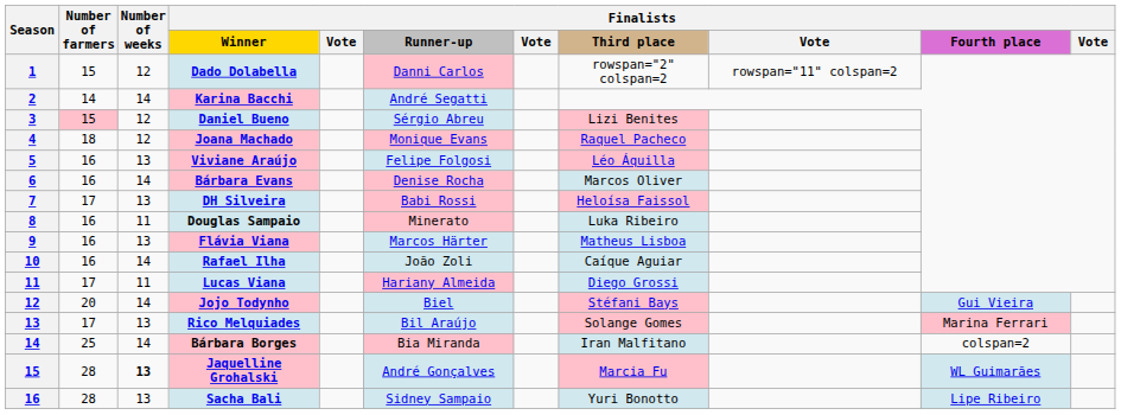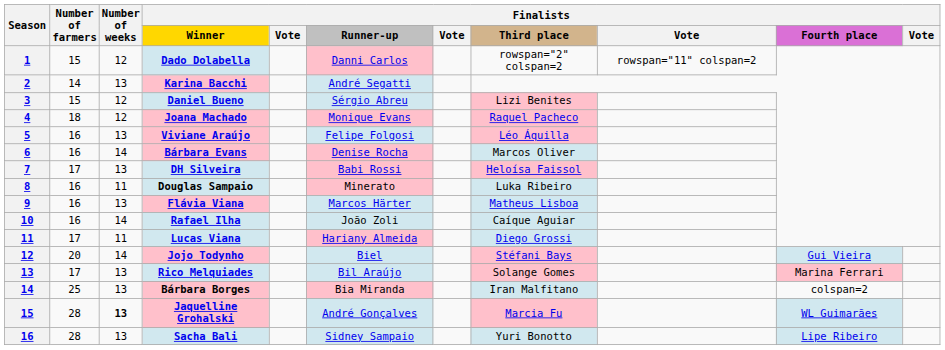Karina Bacchi | Number of weeks: 14 -> 13
Daniel Bueno | Number of farmers: pink background -> no background
Bárbara Borges | Number of weeks: 14 -> 13
